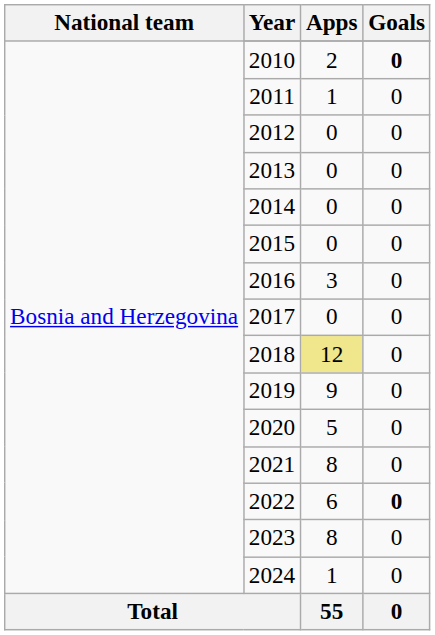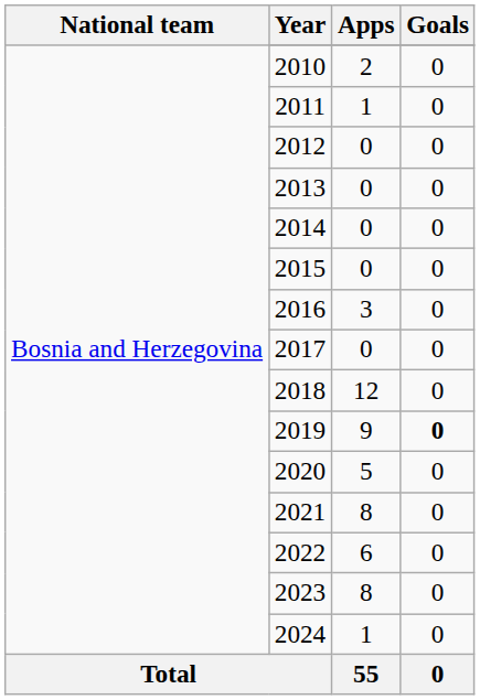2010 | Goals: bold -> normal
2018 | Apps: khaki background -> no background
2019 | Goals: normal -> bold
2022 | Goals: bold -> normal
